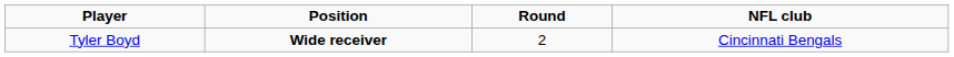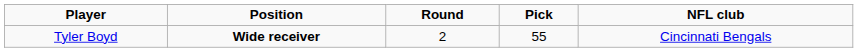+ column: Pick | 55
